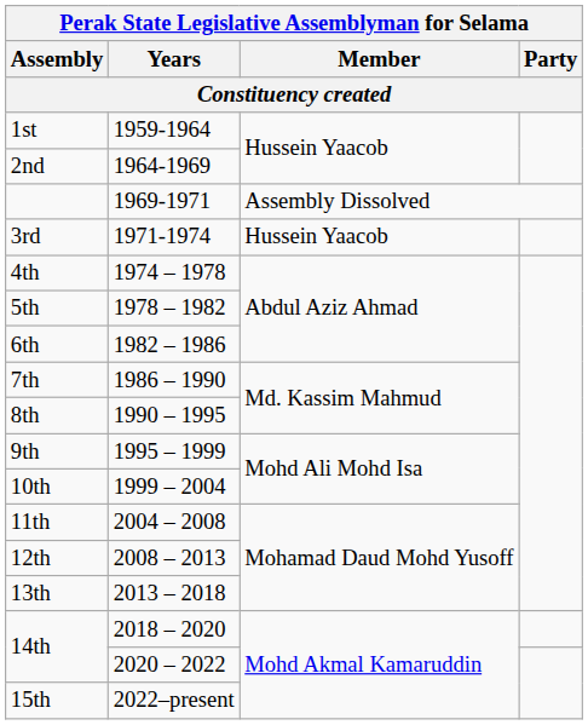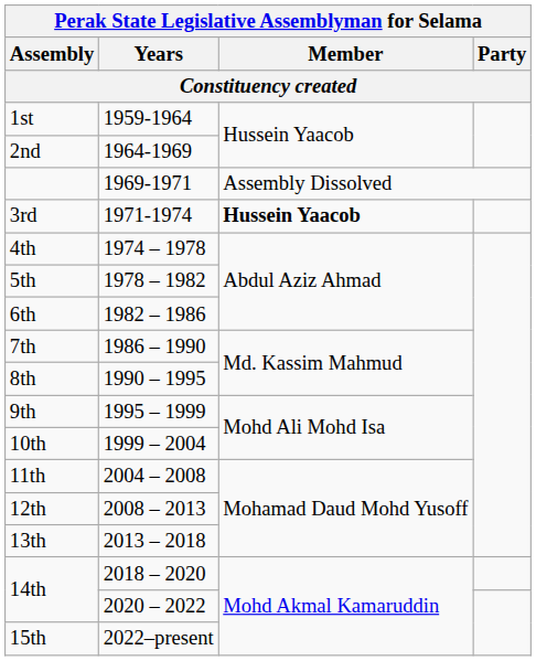3rd | Member: normal -> bold
